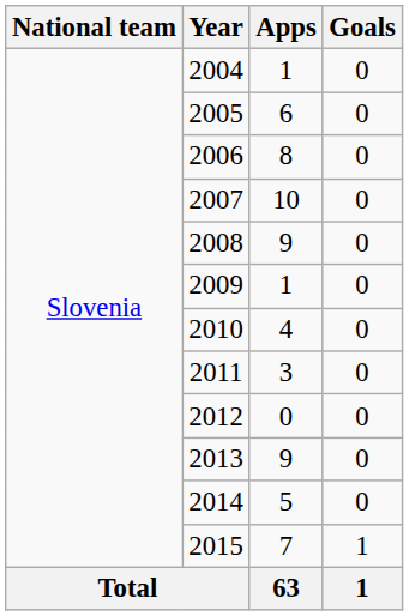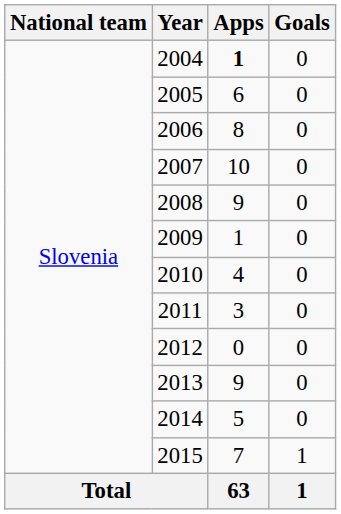2004 | Apps: normal -> bold
